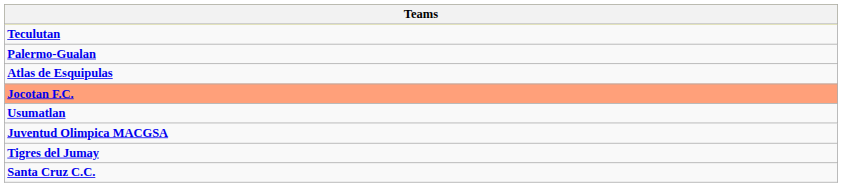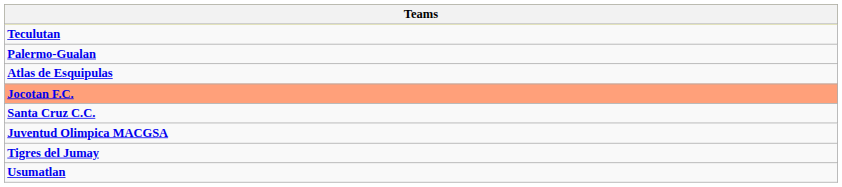row 6 | column 1: Usumatlan -> Santa Cruz C.C.
row 9 | column 1: Santa Cruz C.C. -> Usumatlan
